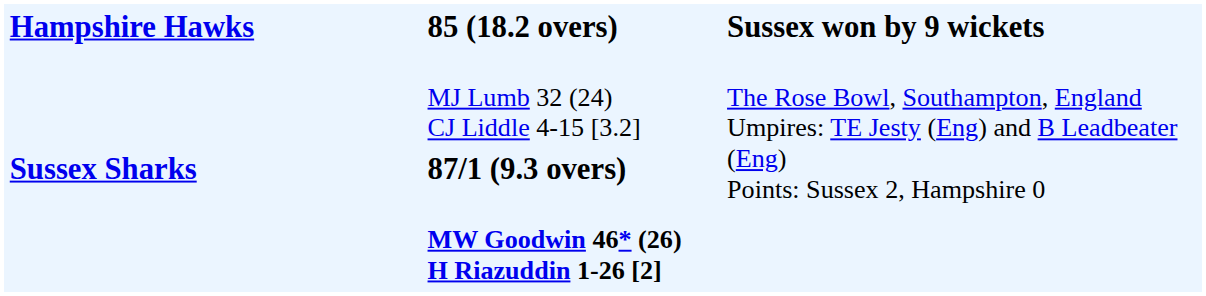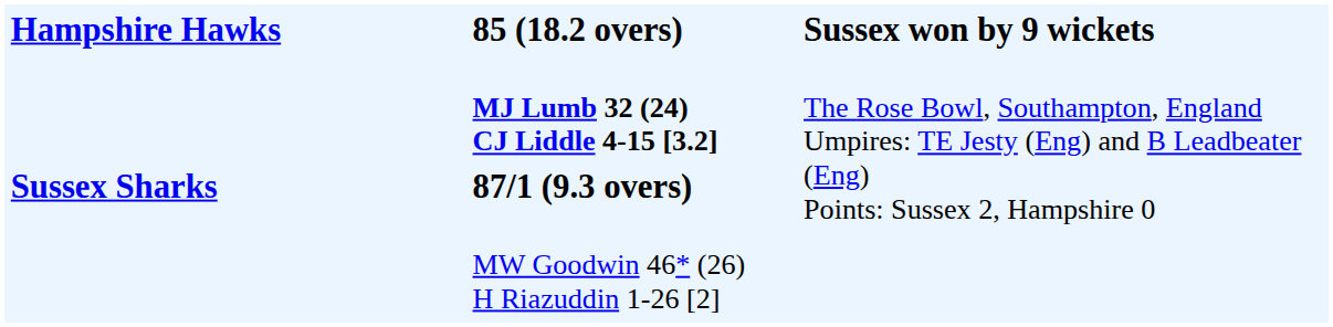MJ Lumb 32 (24) CJ Liddle 4-15 [3.2] | 85 (18.2 overs): normal -> bold
MW Goodwin 46* (26) H Riazuddin 1-26 [2] | 85 (18.2 overs): bold -> normal
